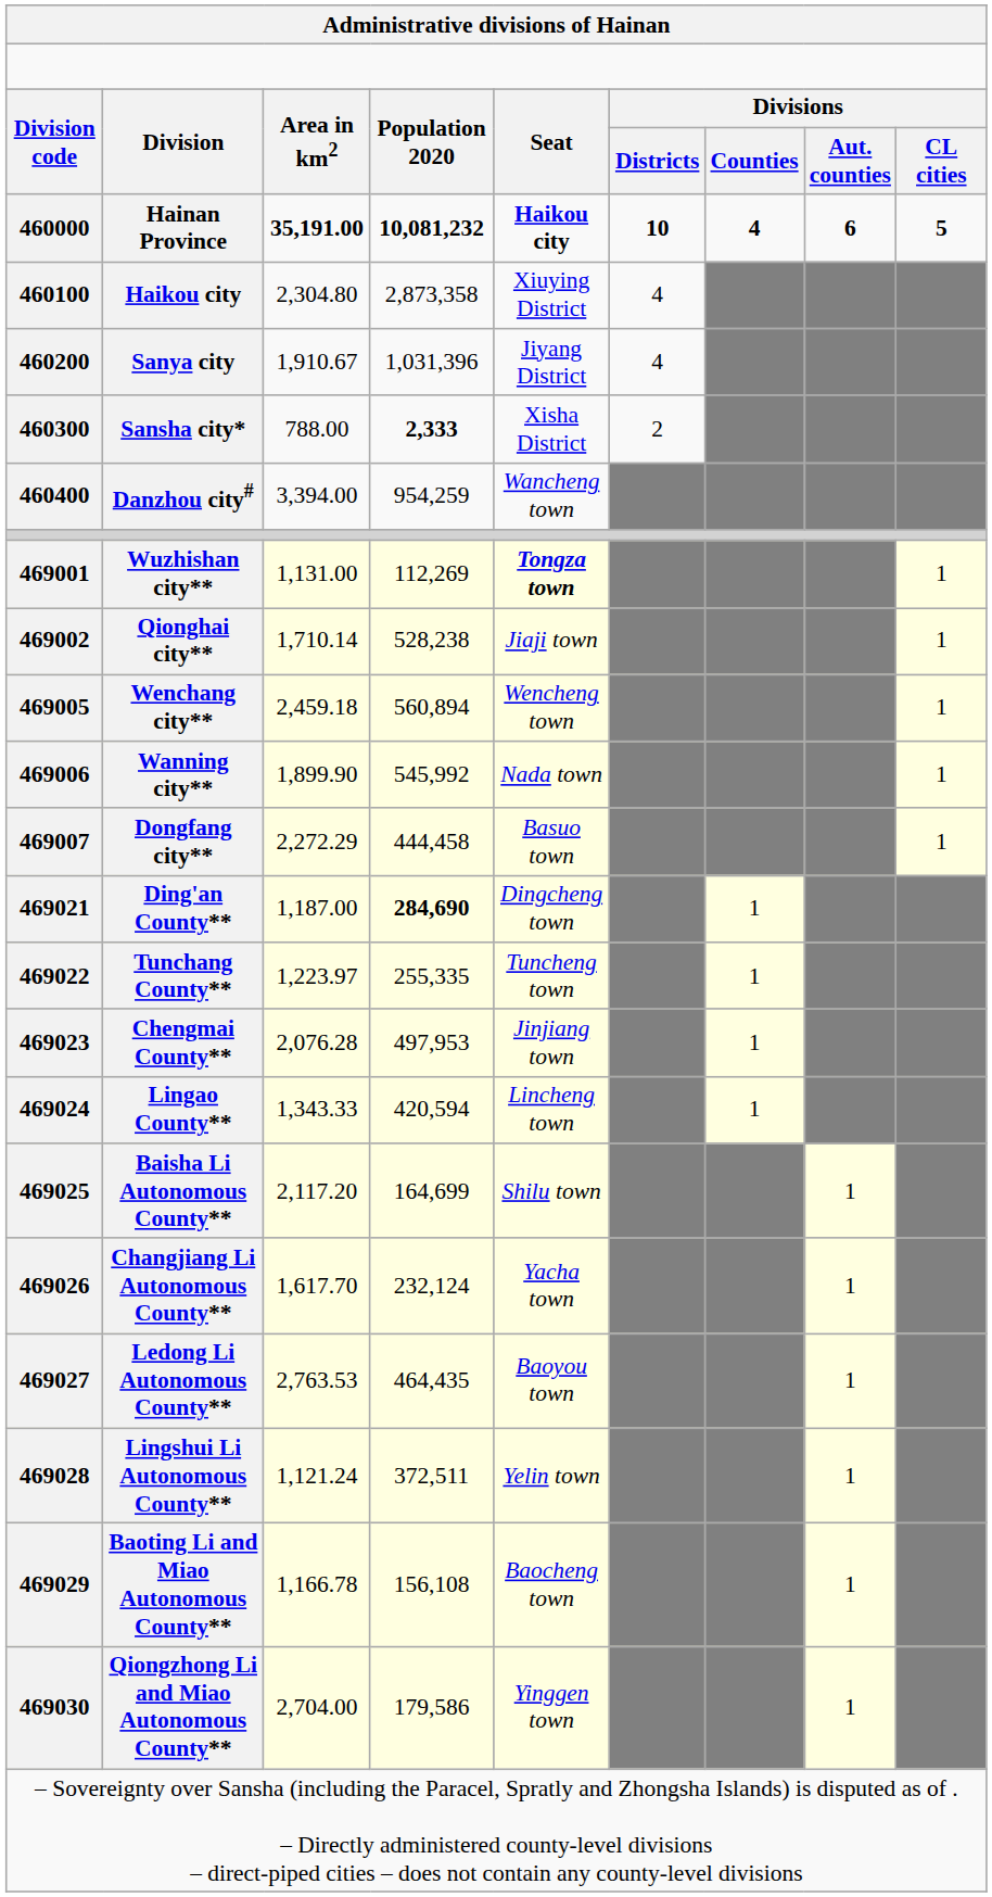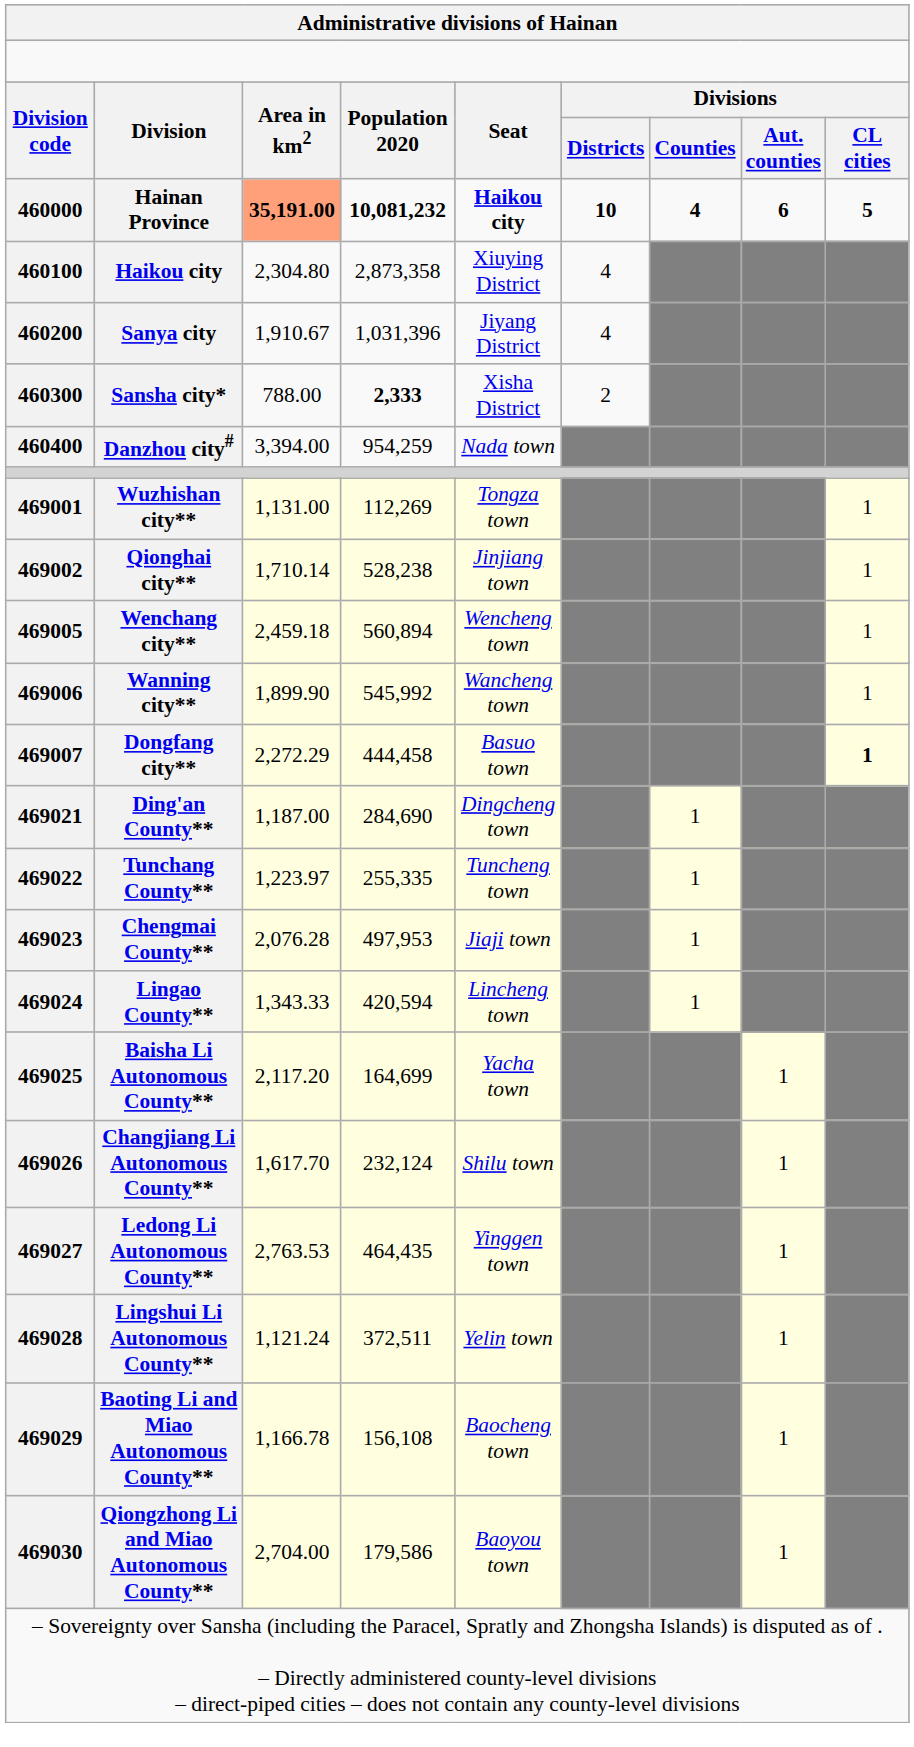Hainan Province | column 3: no background -> lightsalmon background
Danzhou city# | column 5: Wancheng town -> Nada town
Wuzhishan city** | column 5: bold -> normal
Qionghai city** | column 5: Jiaji town -> Jinjiang town
Wanning city** | column 5: Nada town -> Wancheng town
Dongfang city** | column 9: normal -> bold
Ding'an County** | column 4: bold -> normal
Chengmai County** | column 5: Jinjiang town -> Jiaji town
Baisha Li Autonomous County** | column 5: Shilu town -> Yacha town
Changjiang Li Autonomous County** | column 5: Yacha town -> Shilu town
Ledong Li Autonomous County** | column 5: Baoyou town -> Yinggen town
Qiongzhong Li and Miao Autonomous County** | column 5: Yinggen town -> Baoyou town
